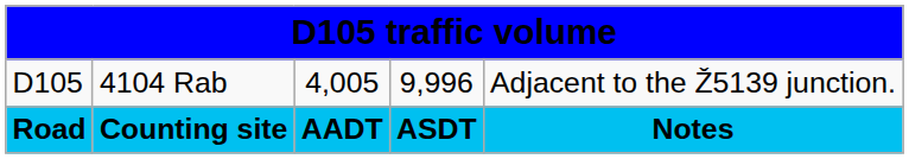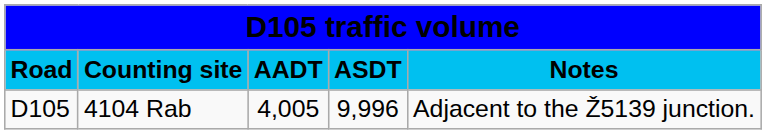rows swapped: Road <-> D105
